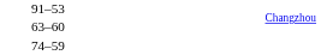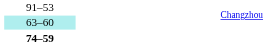63–60 | column 1: no background -> paleturquoise background
74–59 | column 1: normal -> bold
